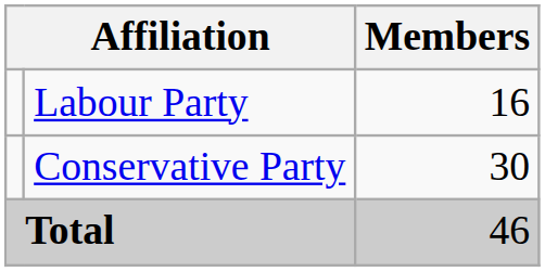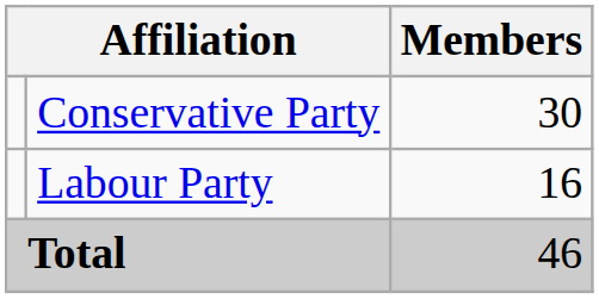rows swapped: Conservative Party <-> Labour Party
